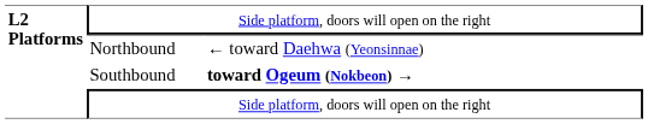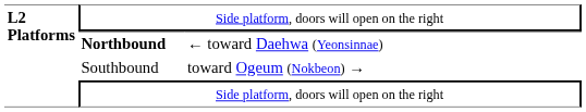Northbound | column 2: normal -> bold
Southbound | column 3: bold -> normal
